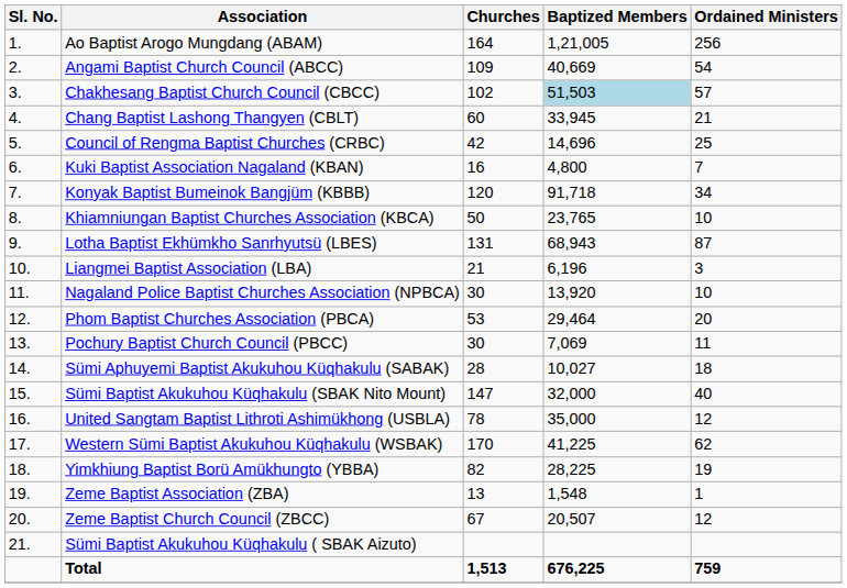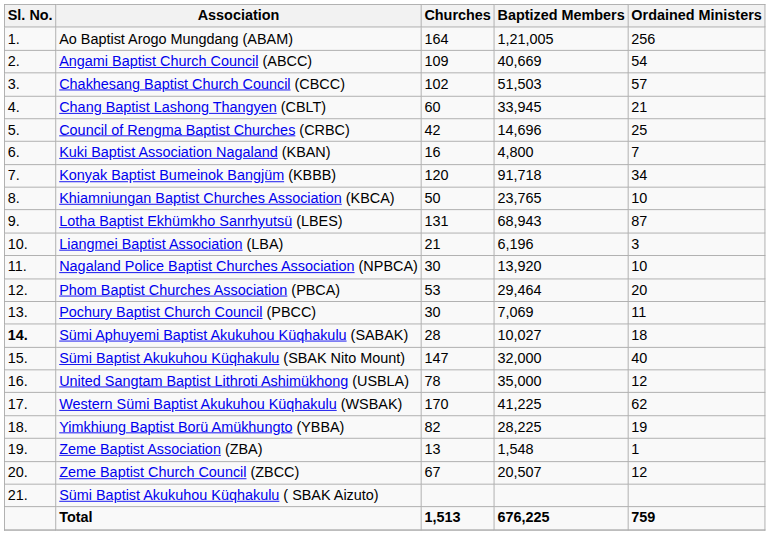Chakhesang Baptist Church Council (CBCC) | Baptized Members: lightblue background -> no background
Sümi Aphuyemi Baptist Akukuhou Küqhakulu (SABAK) | Sl. No.: normal -> bold
